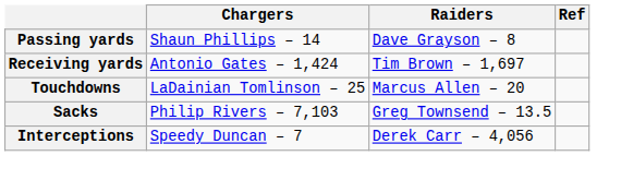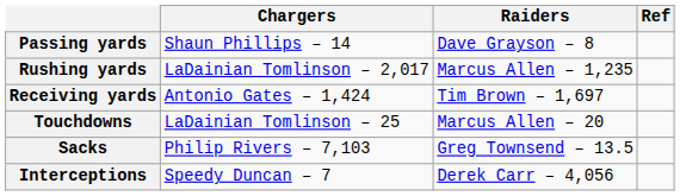+ row: Rushing yards | LaDainian Tomlinson – 2,017 | Marcus Allen – 1,235
